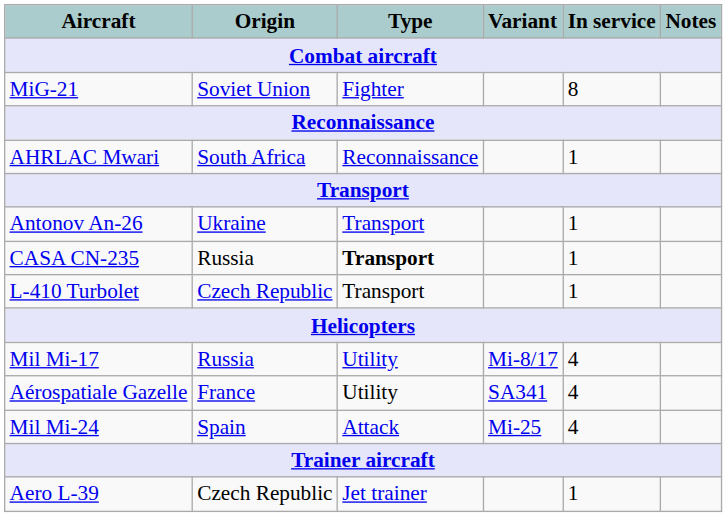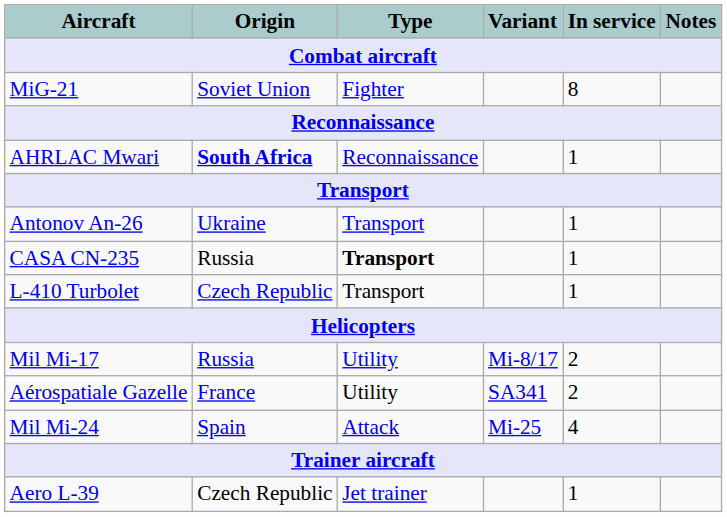AHRLAC Mwari | Origin: normal -> bold
Mil Mi-17 | In service: 4 -> 2
Aérospatiale Gazelle | In service: 4 -> 2
